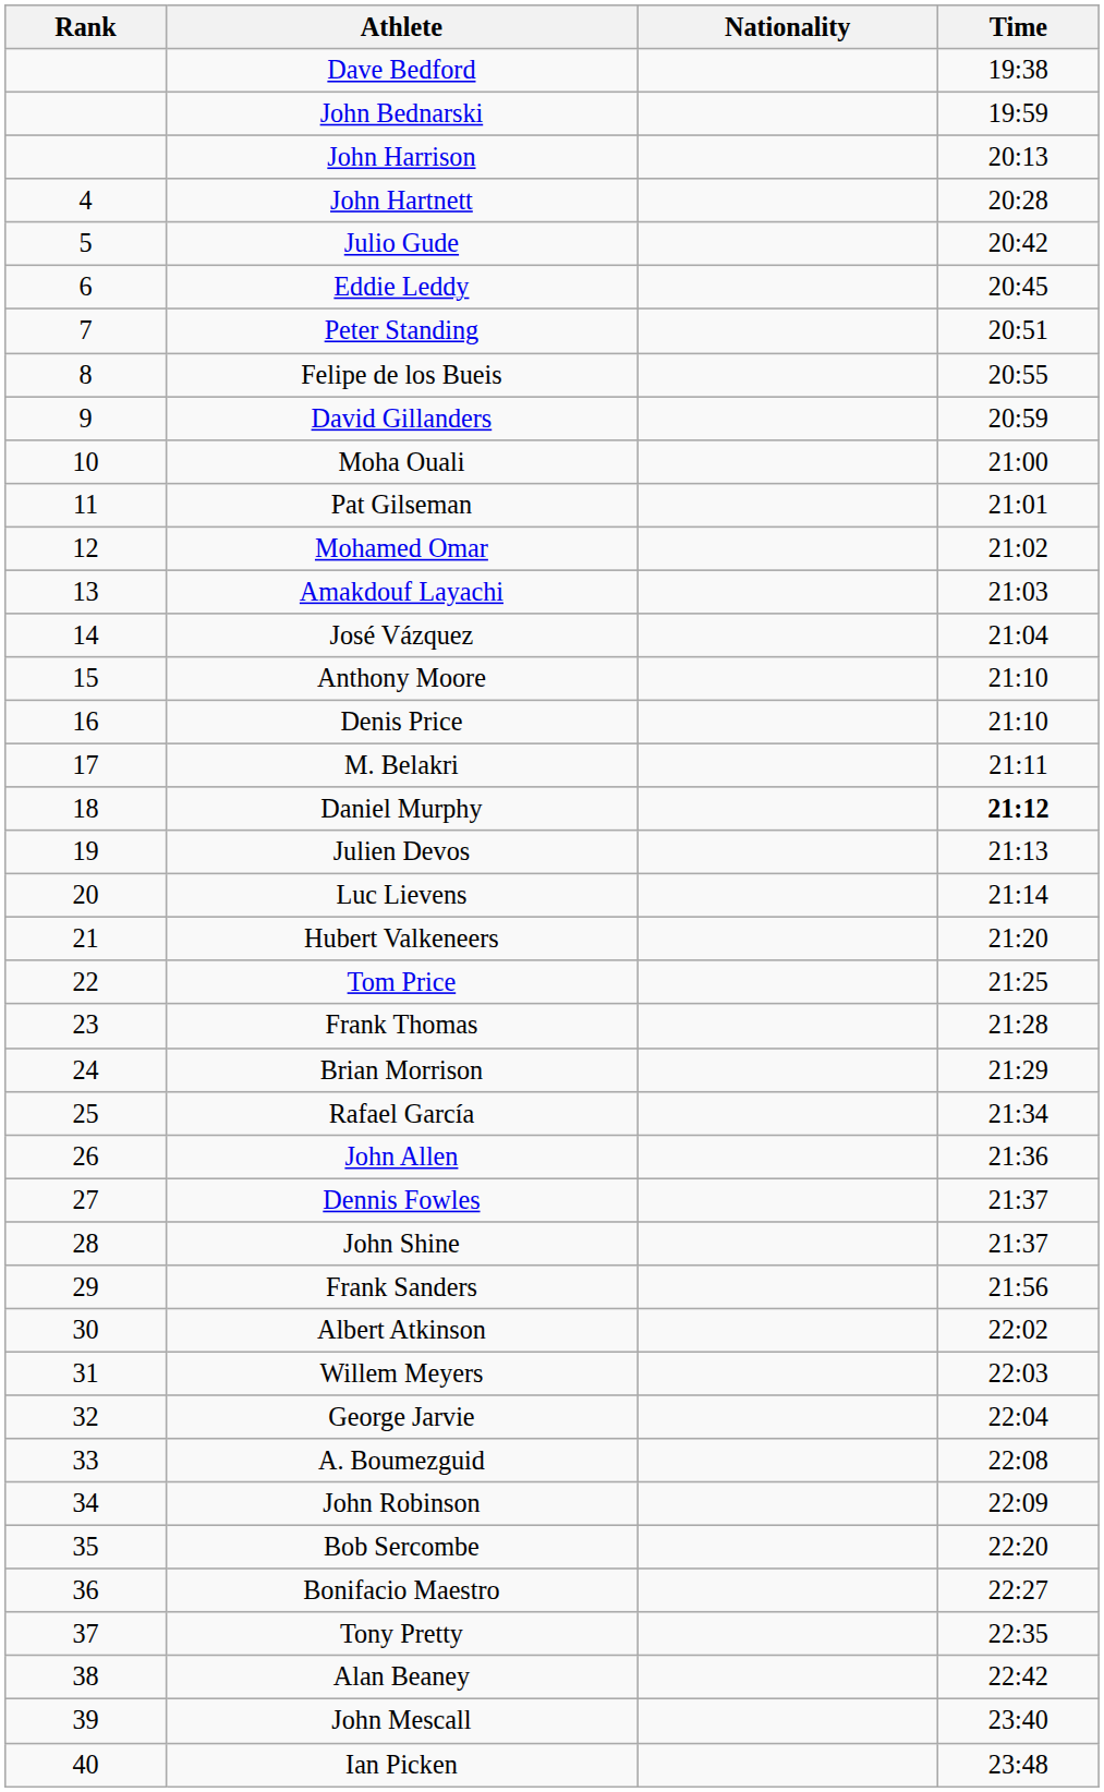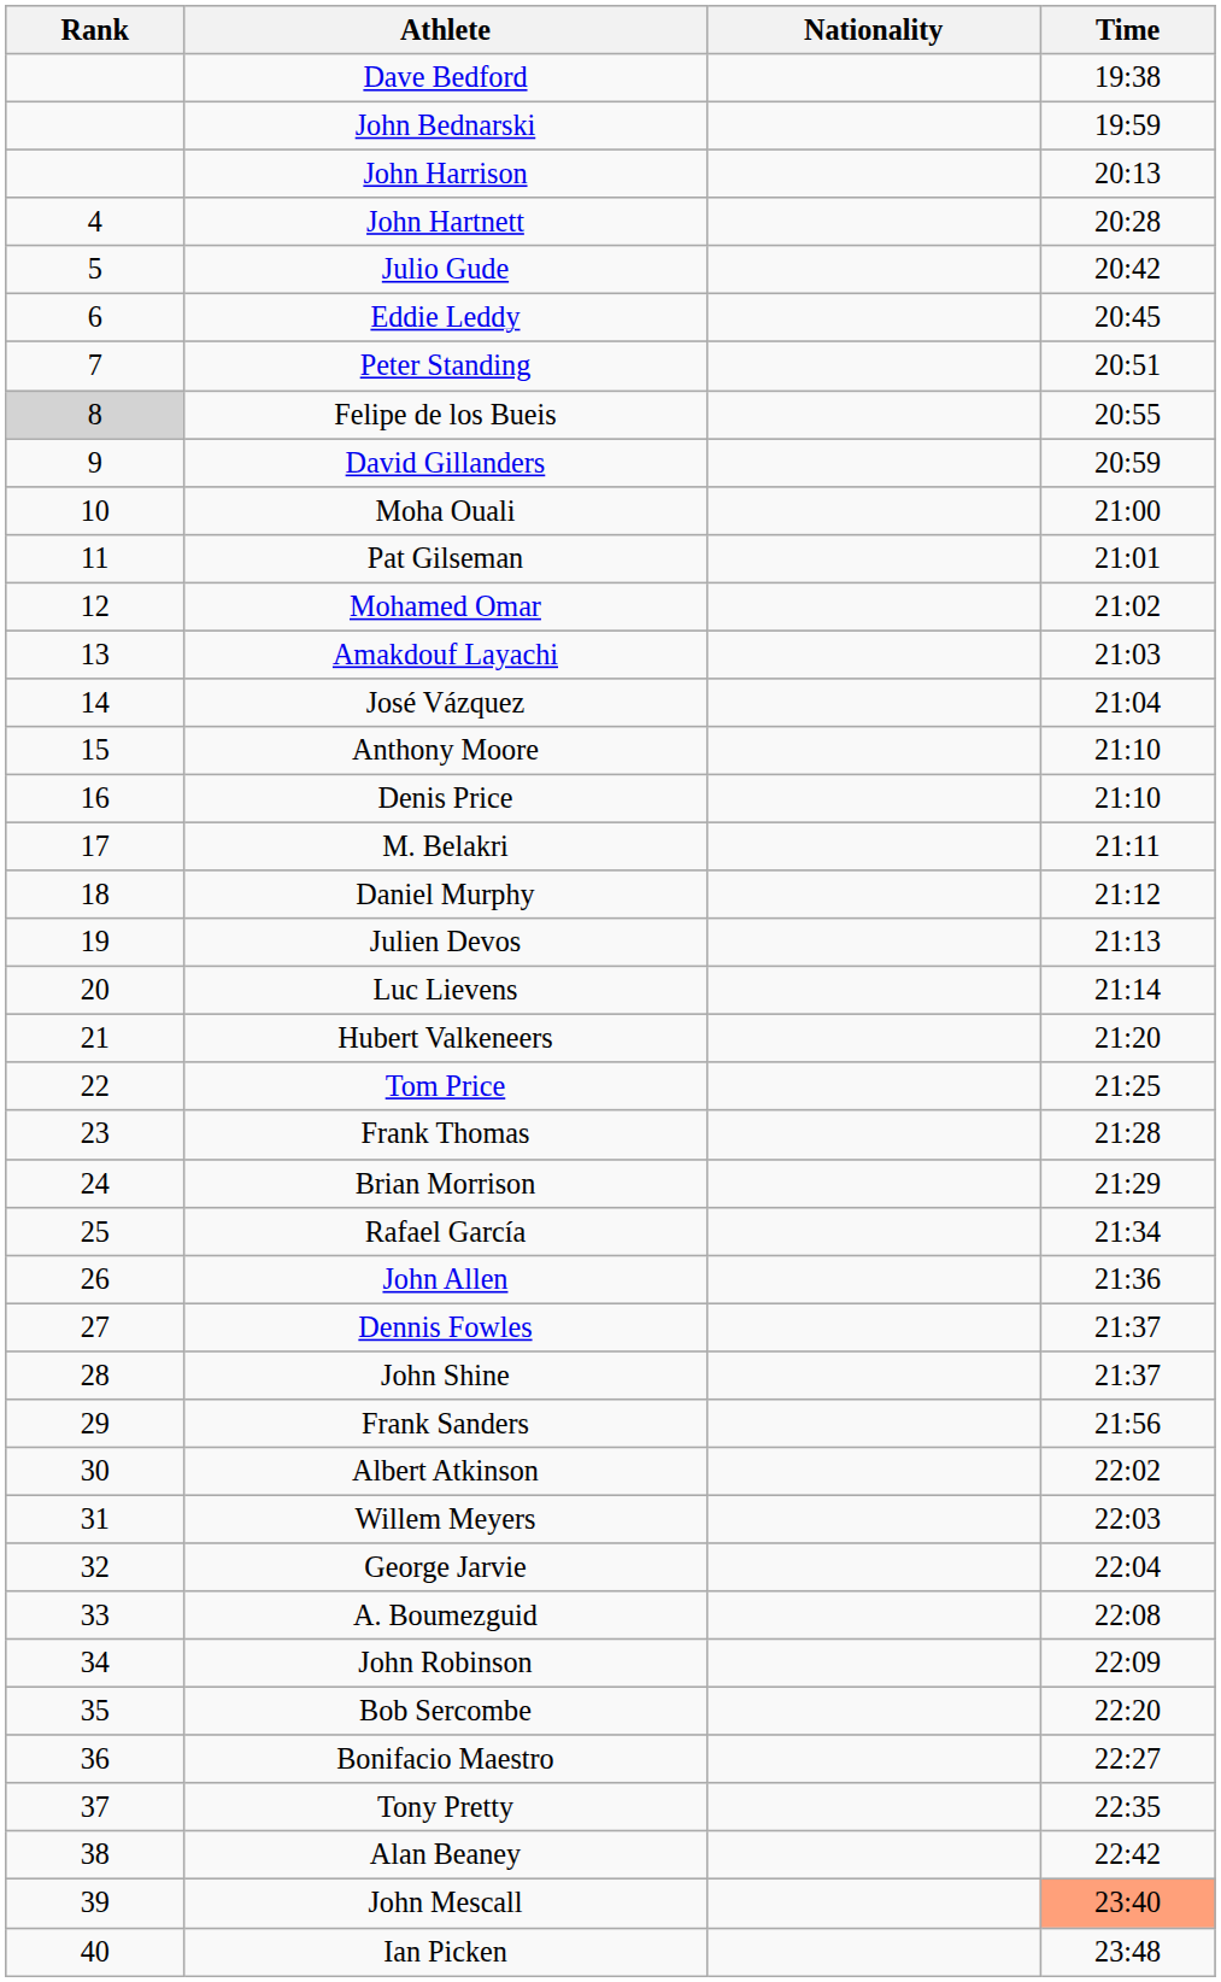Felipe de los Bueis | Rank: no background -> lightgrey background
Daniel Murphy | Time: bold -> normal
John Mescall | Time: no background -> lightsalmon background
